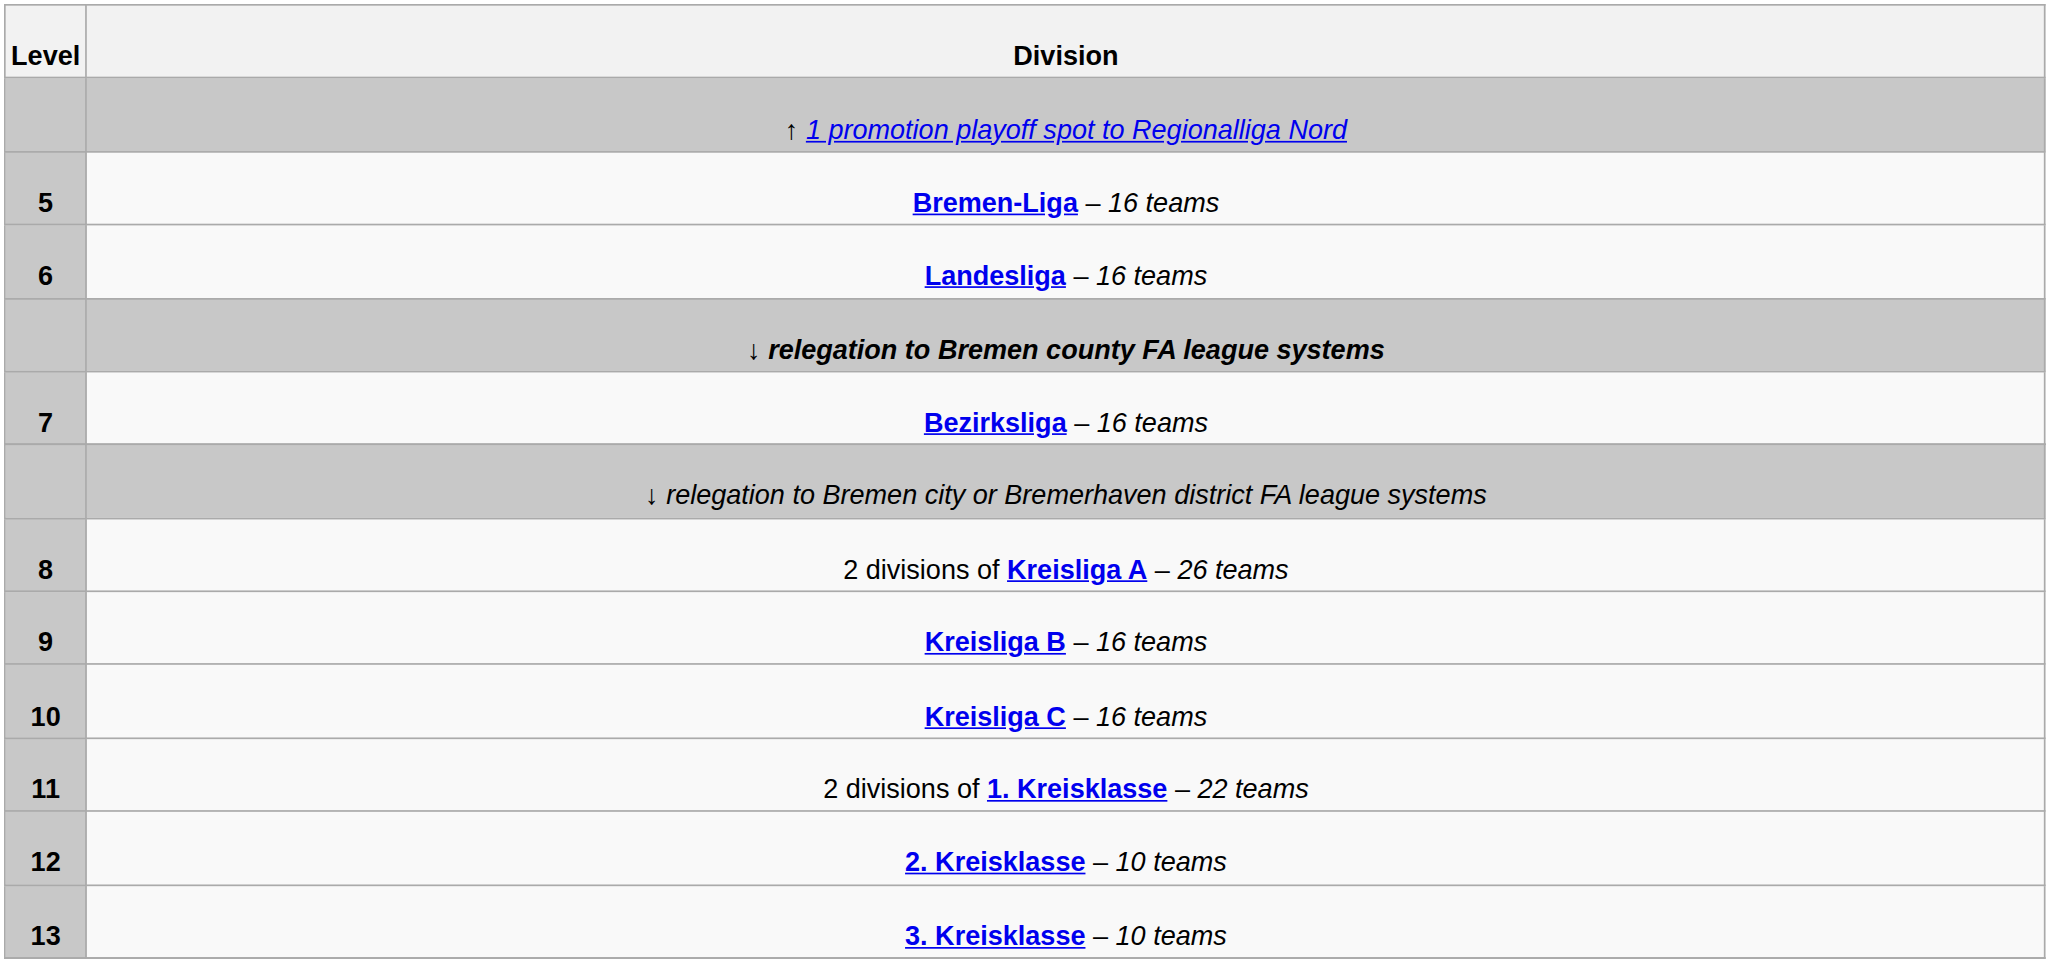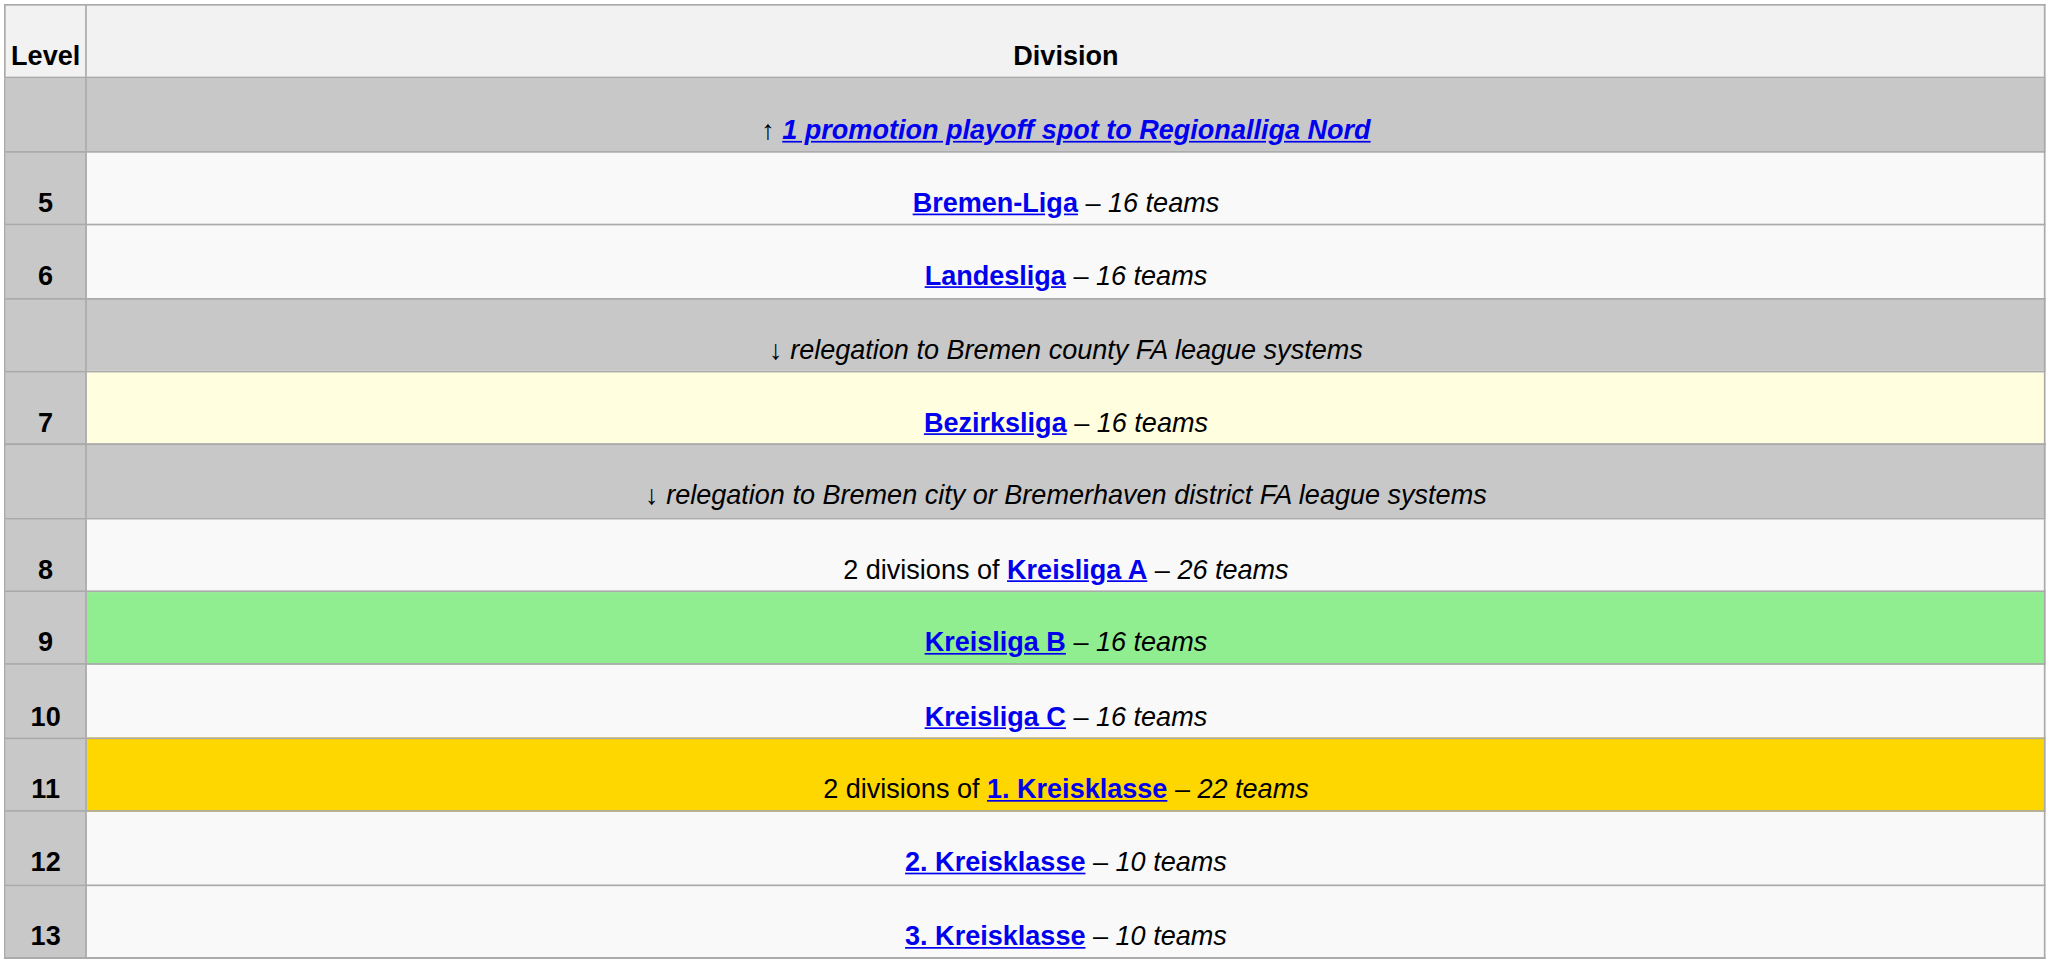↑ 1 promotion playoff spot to Regionalliga Nord | Division: normal -> bold
↓ relegation to Bremen county FA league systems | Division: bold -> normal
Bezirksliga – 16 teams | Division: no background -> lightyellow background
Kreisliga B – 16 teams | Division: no background -> lightgreen background
2 divisions of 1. Kreisklasse – 22 teams | Division: no background -> gold background
